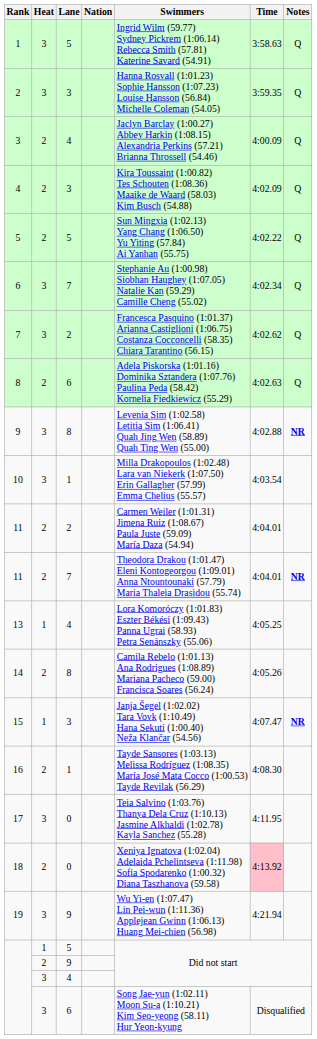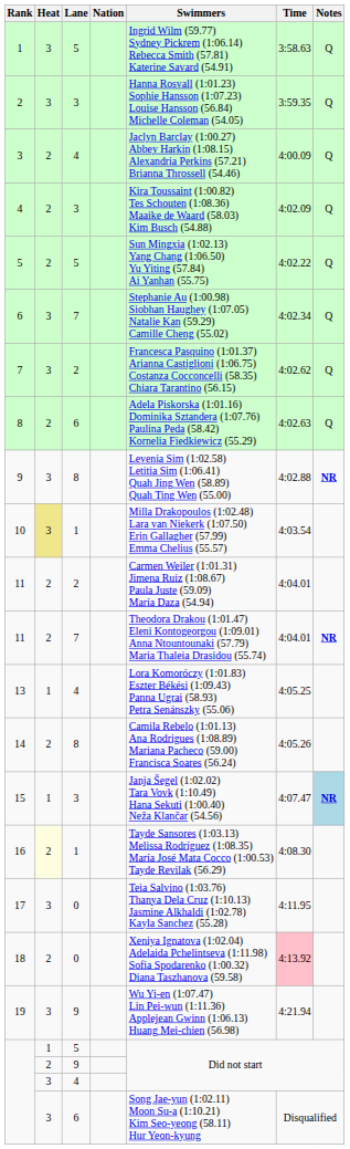10 | Heat: no background -> khaki background
15 | Notes: no background -> lightblue background
16 | Heat: no background -> lightyellow background
